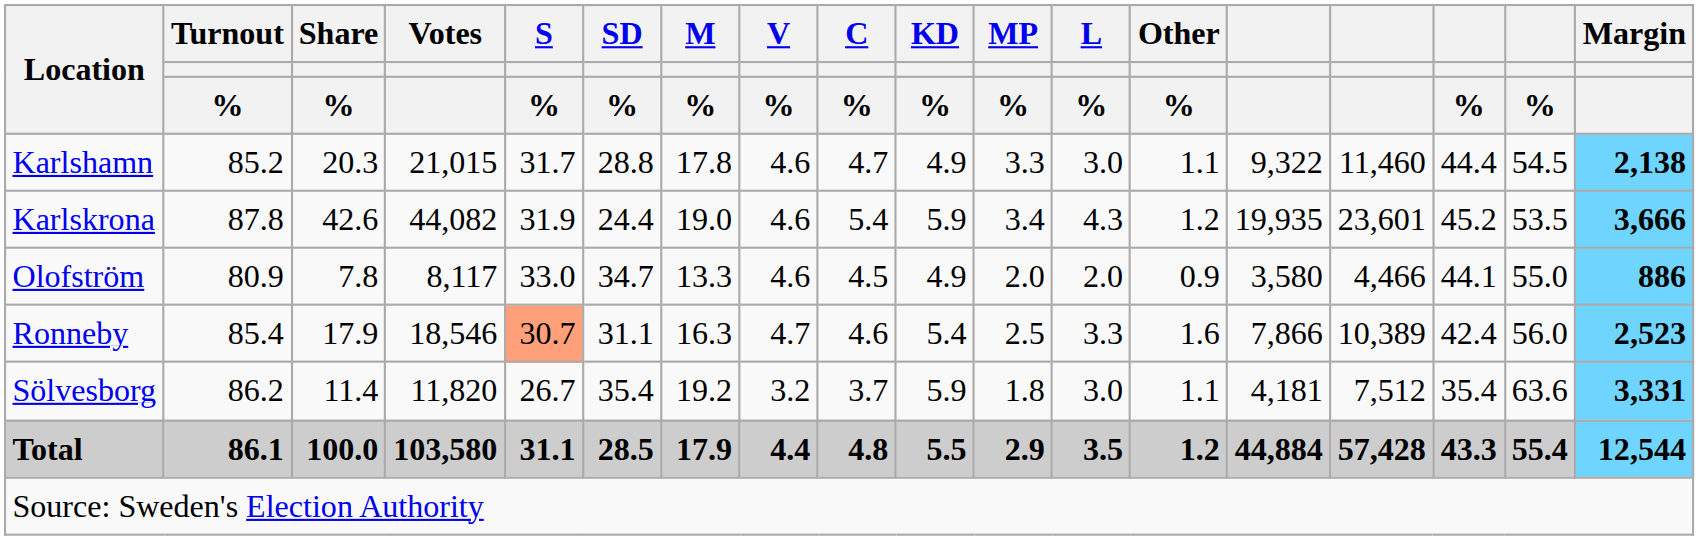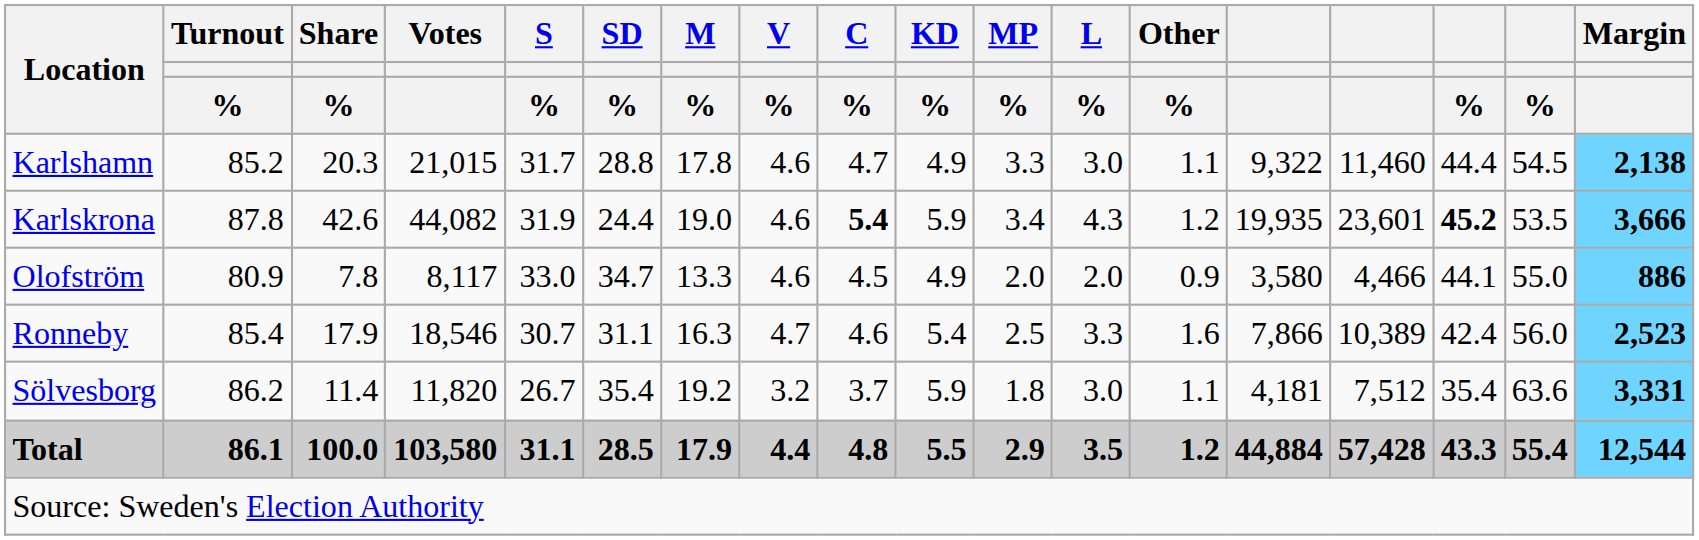Karlskrona | C / %: normal -> bold
Karlskrona | column 16: normal -> bold
Ronneby | S / %: lightsalmon background -> no background
